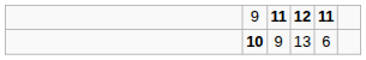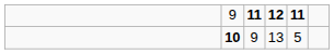row 2 | column 5: 6 -> 5
